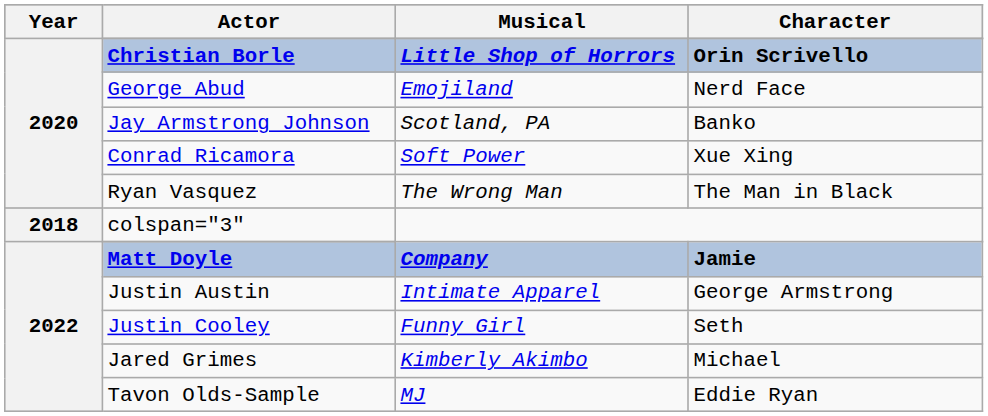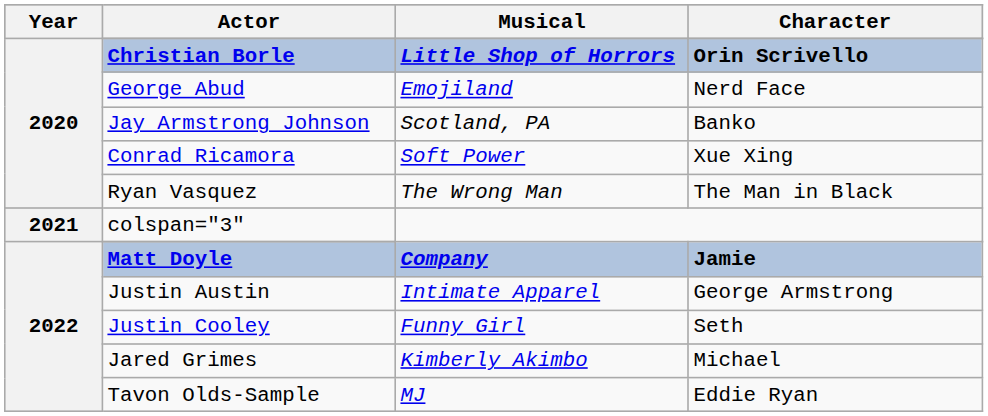colspan="3" | Year / 2020: 2018 -> 2021
